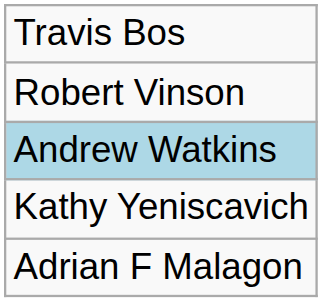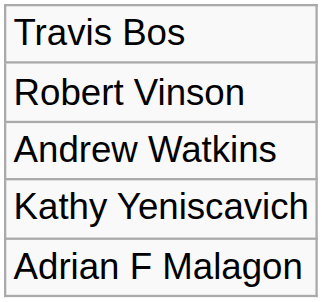row 3 | column 1: lightblue background -> no background
